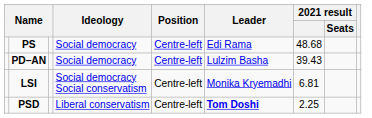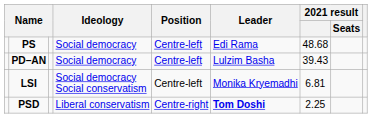PSD | Position: Centre-left -> Centre-right
